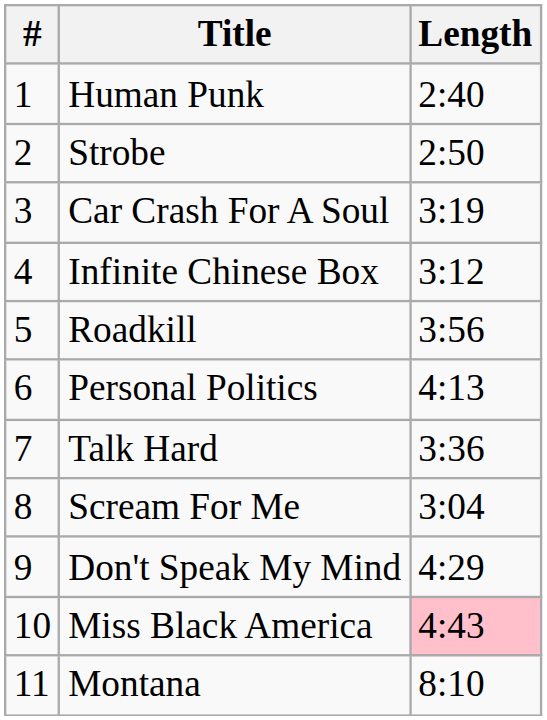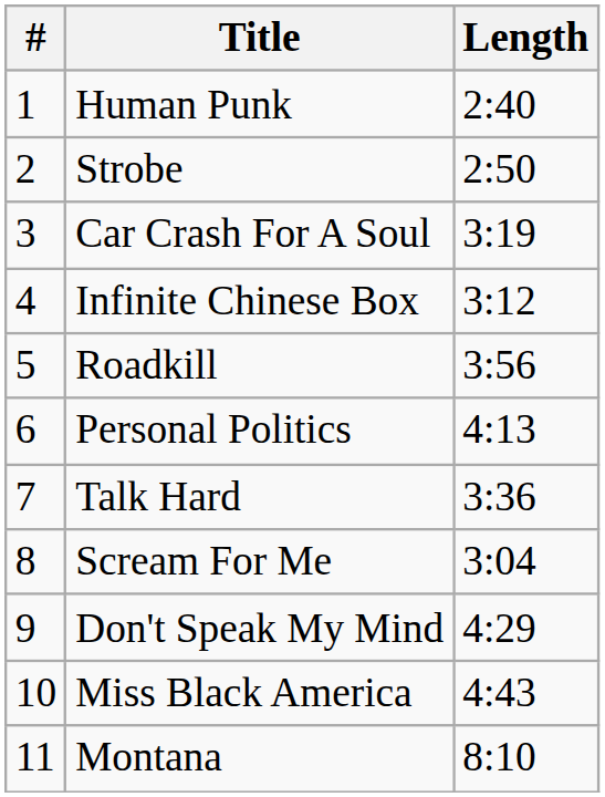Miss Black America | Length: pink background -> no background
